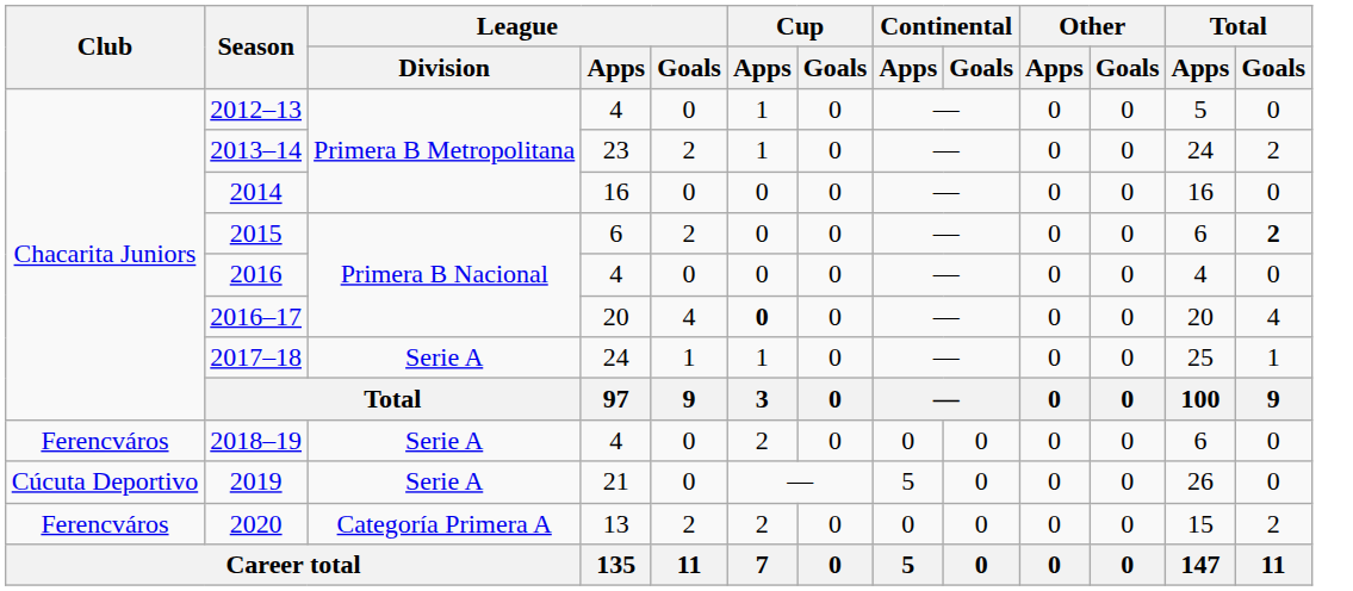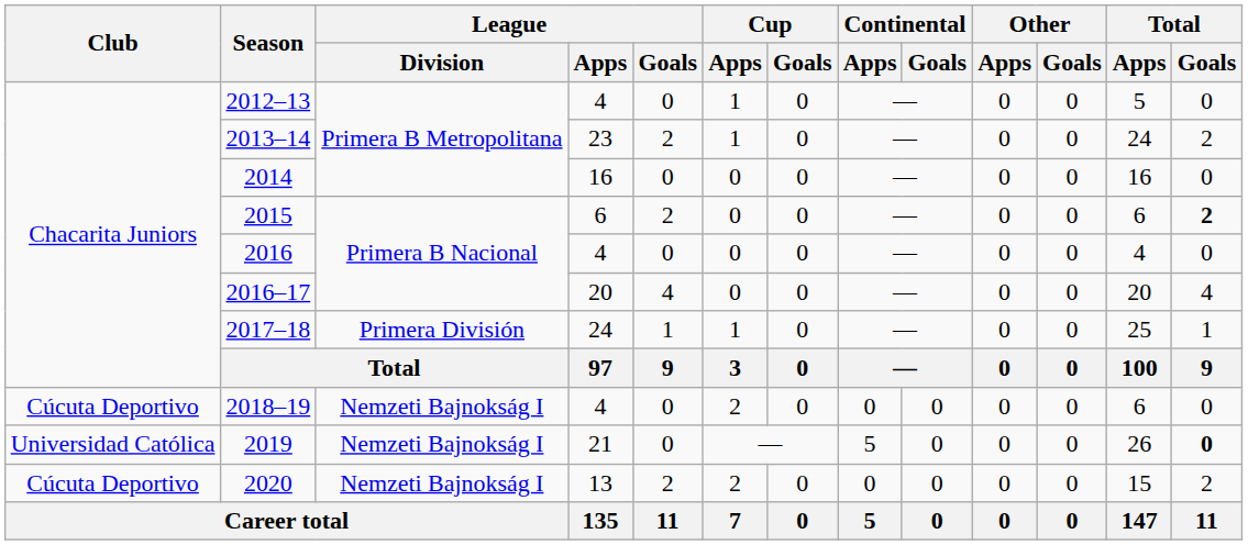2016–17 | Cup / Apps: bold -> normal
2017–18 | League / Division: Serie A -> Primera División
2018–19 | Club: Ferencváros -> Cúcuta Deportivo
2018–19 | League / Division: Serie A -> Nemzeti Bajnokság I
2019 | Club: Cúcuta Deportivo -> Universidad Católica
2019 | League / Division: Serie A -> Nemzeti Bajnokság I
2019 | Total / Goals: normal -> bold
2020 | Club: Ferencváros -> Cúcuta Deportivo
2020 | League / Division: Categoría Primera A -> Nemzeti Bajnokság I
